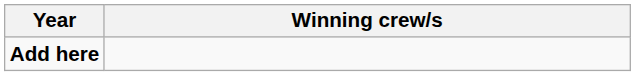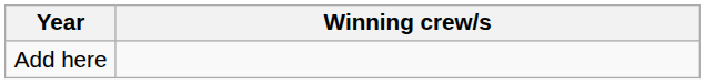Add here | Year: bold -> normal
